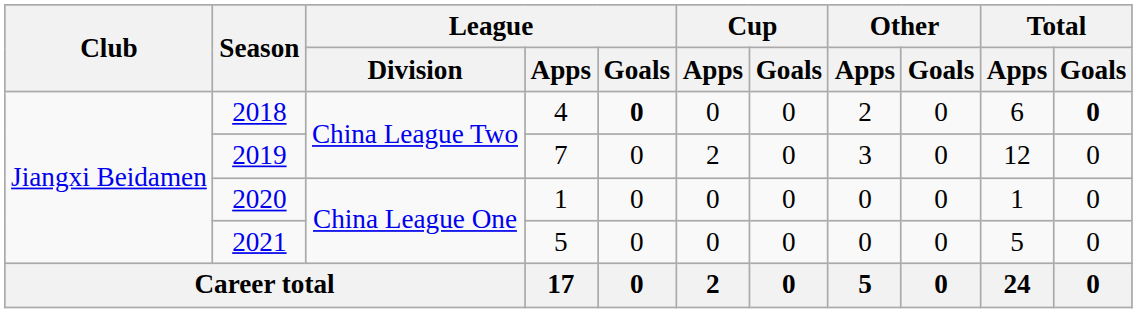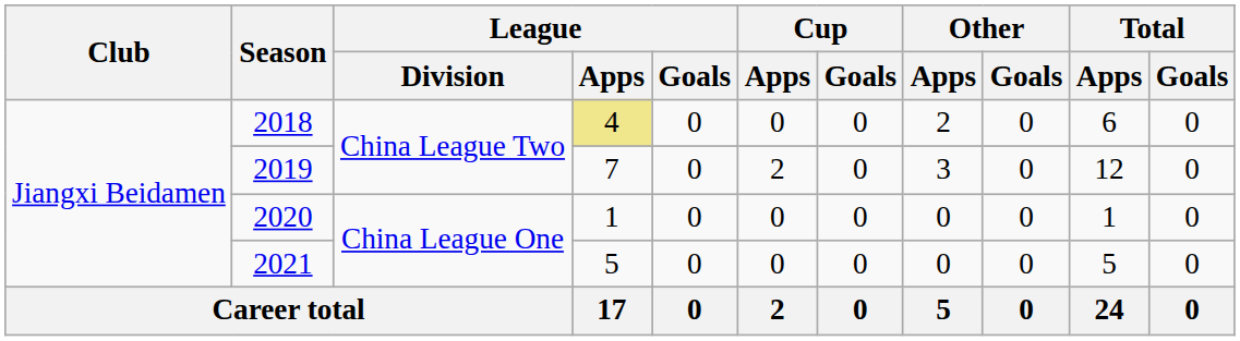2018 | League / Apps: no background -> khaki background
2018 | League / Goals: bold -> normal
2018 | Total / Goals: bold -> normal
